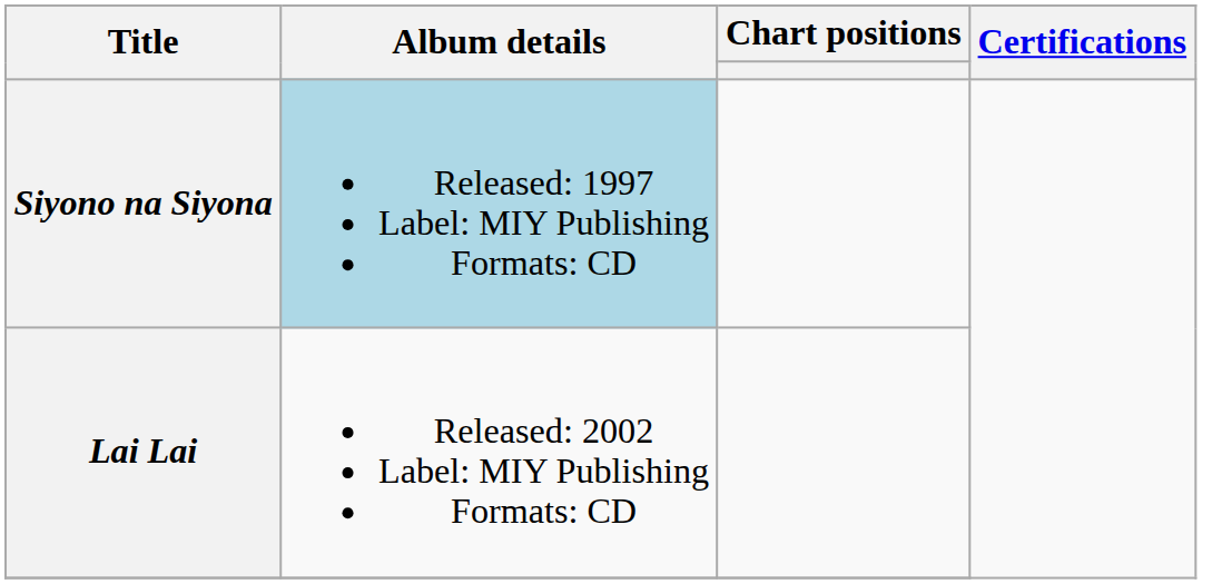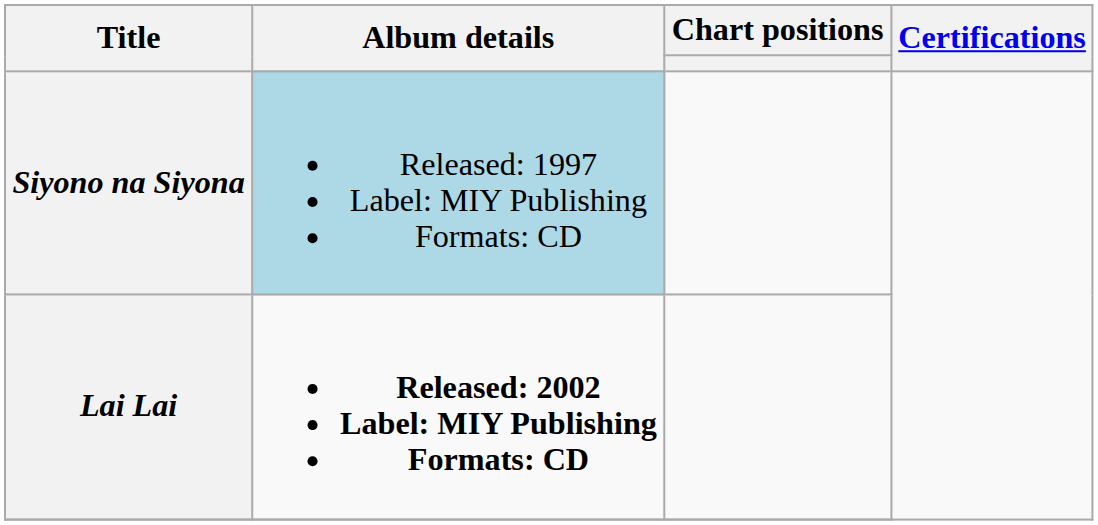Lai Lai | Album details: normal -> bold
